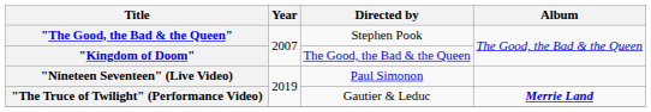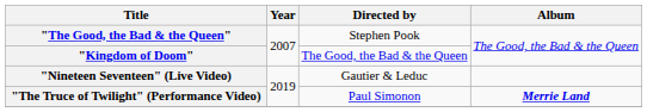"Nineteen Seventeen" (Live Video) | Directed by: Paul Simonon -> Gautier & Leduc
"The Truce of Twilight" (Performance Video) | Directed by: Gautier & Leduc -> Paul Simonon
